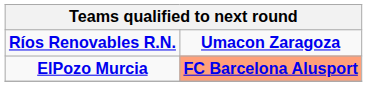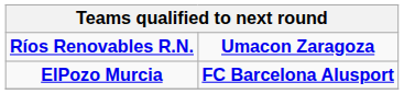ElPozo Murcia | Umacon Zaragoza: lightsalmon background -> no background
